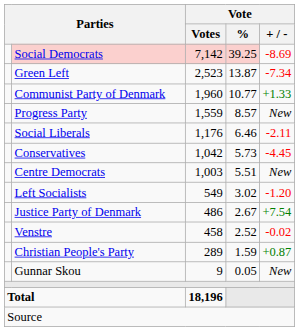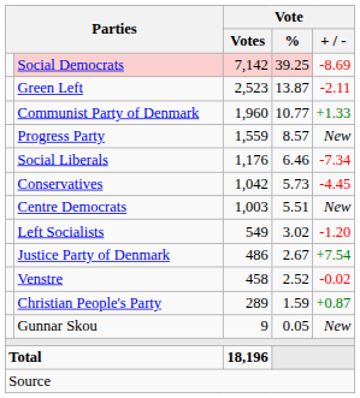Green Left | Vote / + / -: -7.34 -> -2.11
Social Liberals | Vote / + / -: -2.11 -> -7.34
